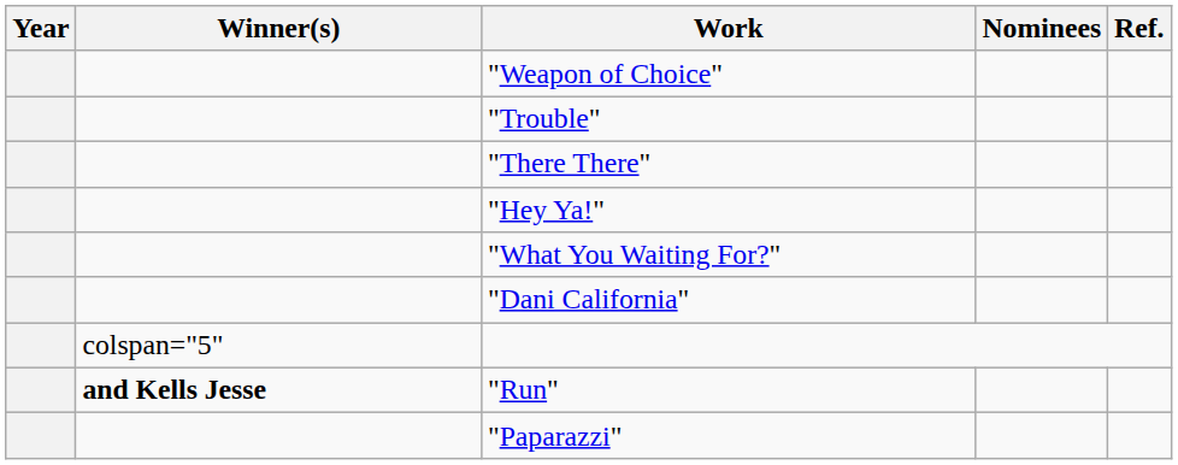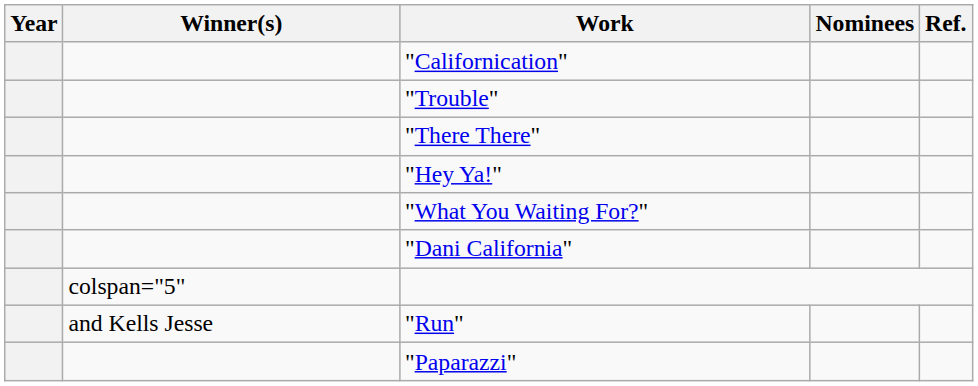+ row: "Californication"
- row: "Weapon of Choice"
"Run" | Winner(s): bold -> normal
